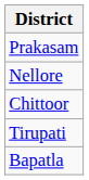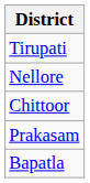row 2 | column 1: Prakasam -> Tirupati
row 5 | column 1: Tirupati -> Prakasam
